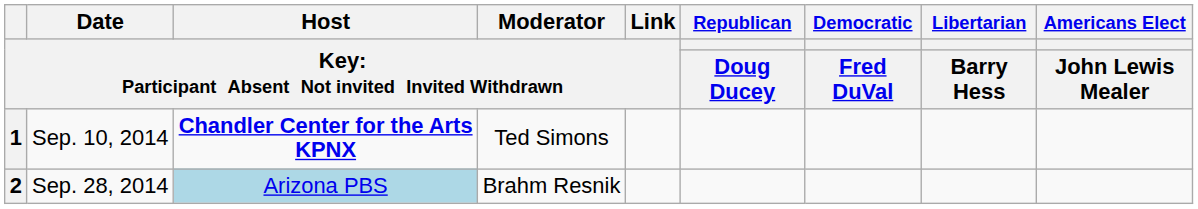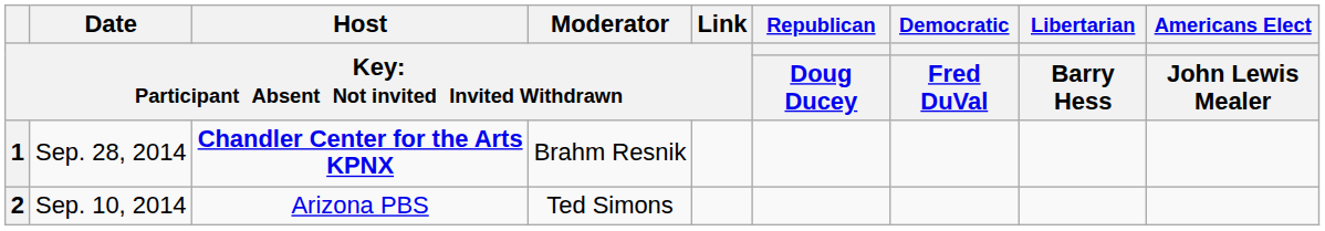1 | column 2: Sep. 10, 2014 -> Sep. 28, 2014
1 | column 4: Ted Simons -> Brahm Resnik
2 | column 2: Sep. 28, 2014 -> Sep. 10, 2014
2 | column 3: lightblue background -> no background
2 | column 4: Brahm Resnik -> Ted Simons
